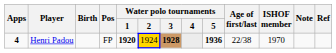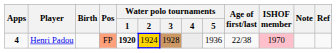Henri Padou | Pos: no background -> lightsalmon background
Henri Padou | Water polo tournaments / 3: bold -> normal
Henri Padou | Water polo tournaments / 5: bold -> normal
Henri Padou | ISHOF member: no background -> pink background
